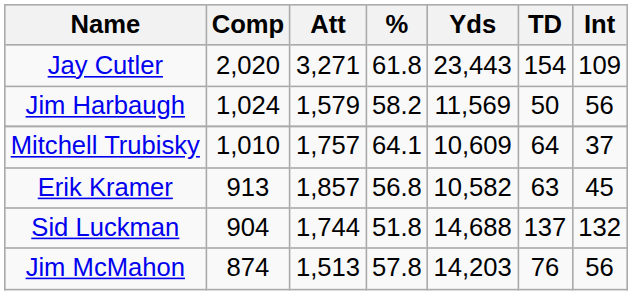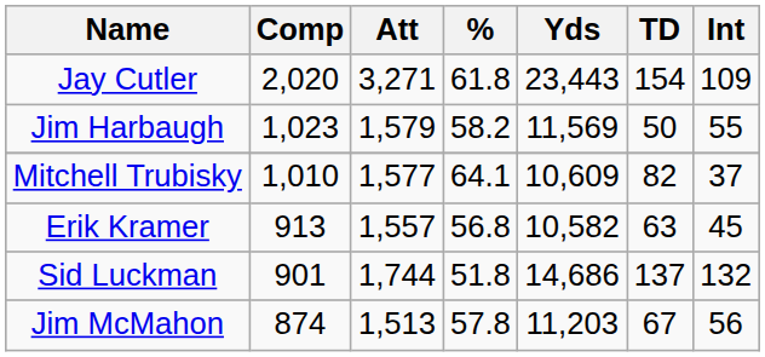Jim Harbaugh | Comp: 1,024 -> 1,023
Jim Harbaugh | Int: 56 -> 55
Mitchell Trubisky | Att: 1,757 -> 1,577
Mitchell Trubisky | TD: 64 -> 82
Erik Kramer | Att: 1,857 -> 1,557
Sid Luckman | Comp: 904 -> 901
Sid Luckman | Yds: 14,688 -> 14,686
Jim McMahon | Yds: 14,203 -> 11,203
Jim McMahon | TD: 76 -> 67
